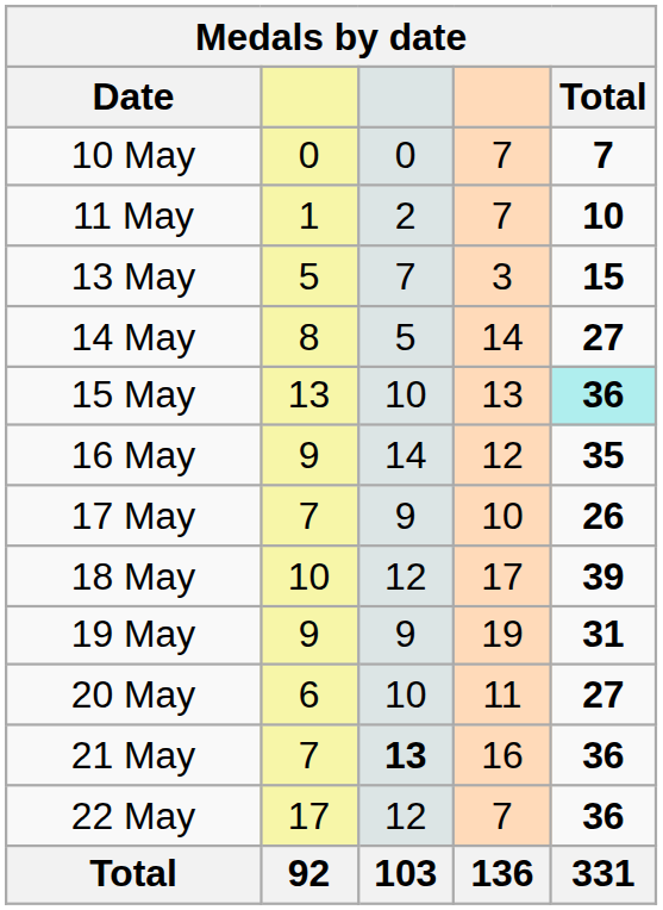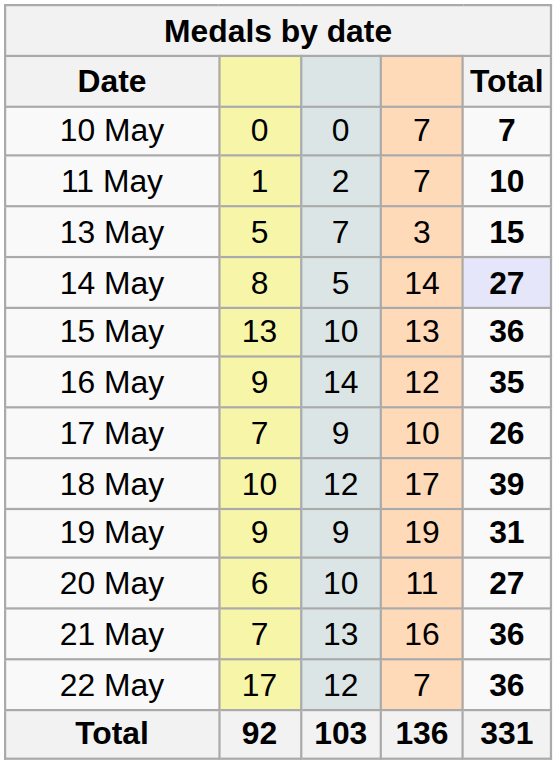14 May | Total: no background -> lavender background
15 May | Total: paleturquoise background -> no background
21 May | column 3: bold -> normal
